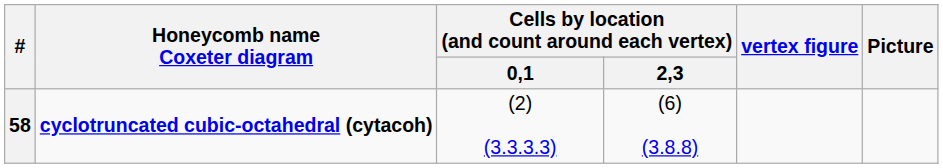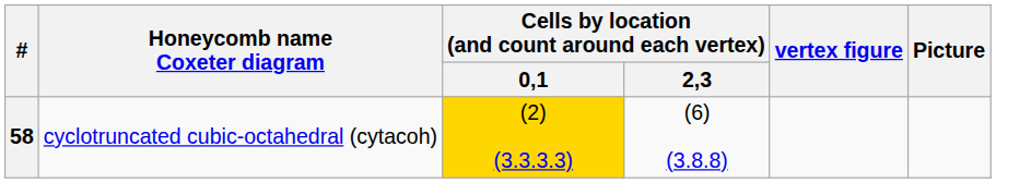58 | Honeycomb name Coxeter diagram: bold -> normal
58 | Cells by location (and count around each vertex) / 0,1: no background -> gold background
